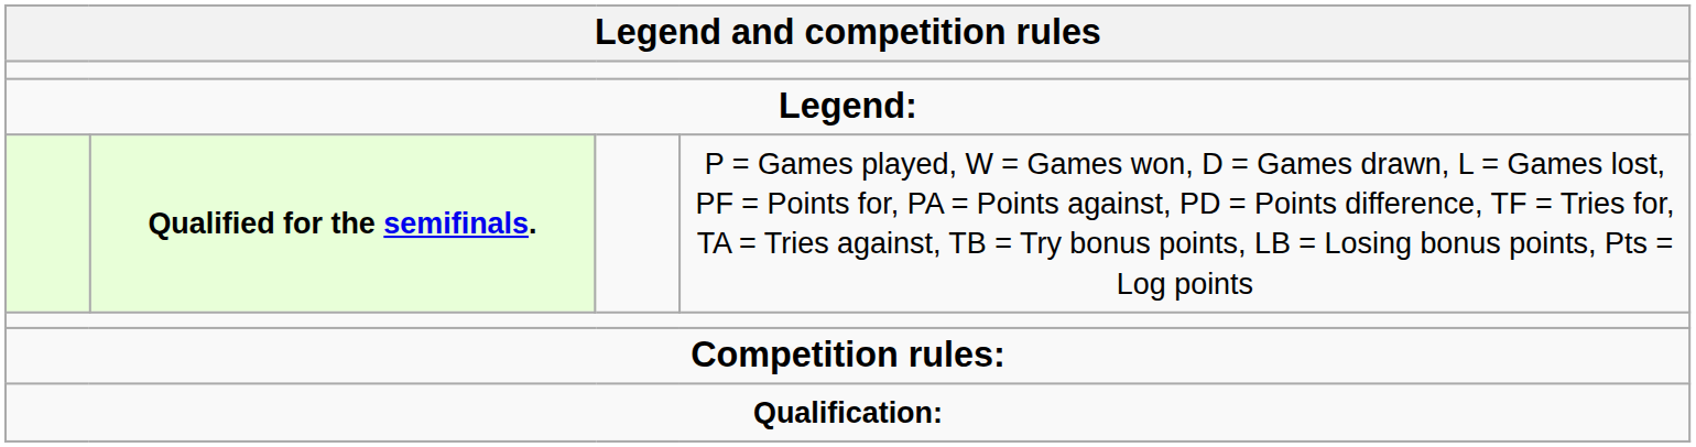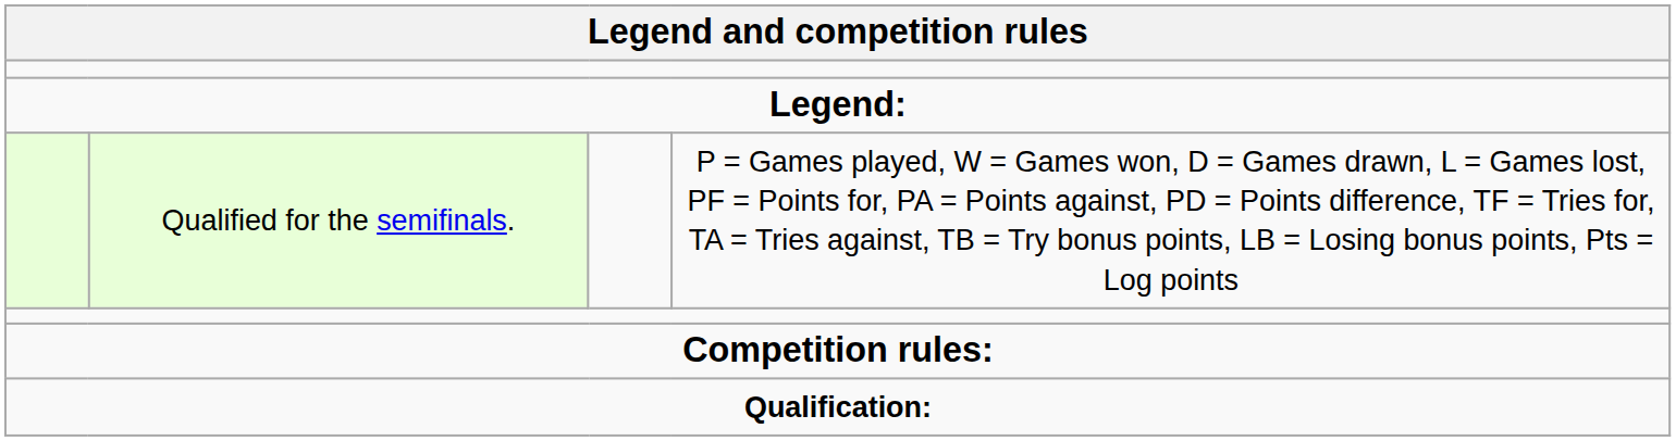Qualified for the semifinals. | column 2: bold -> normal
